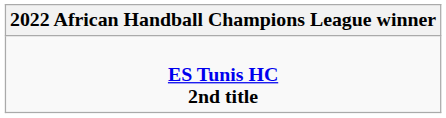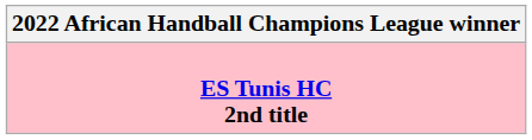row 2 | column 1: no background -> pink background
